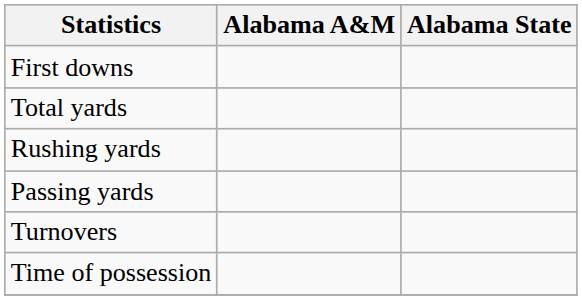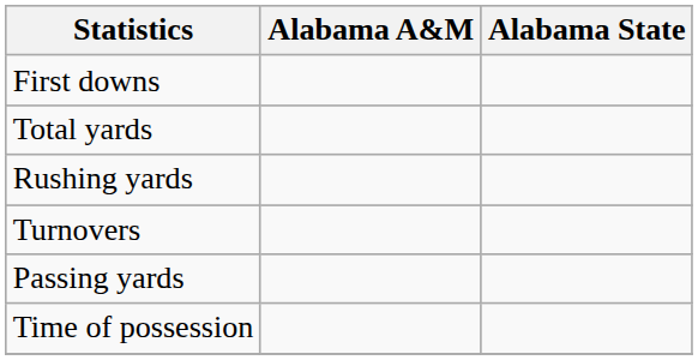rows swapped: Passing yards <-> Turnovers
